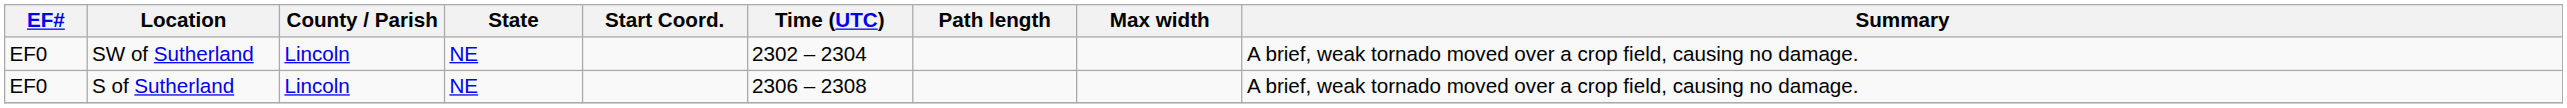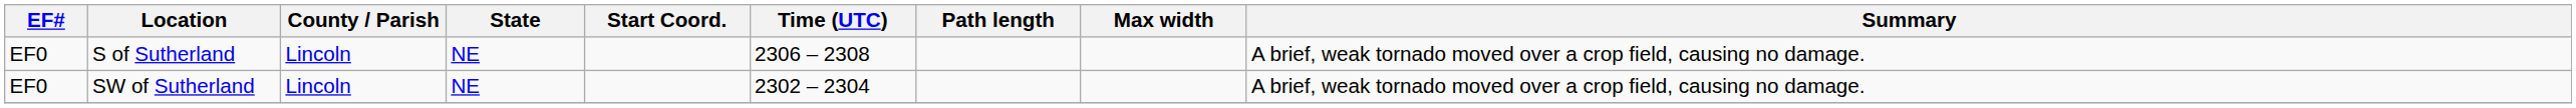rows swapped: SW of Sutherland <-> S of Sutherland
